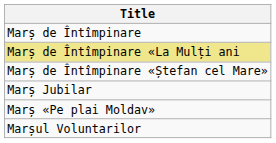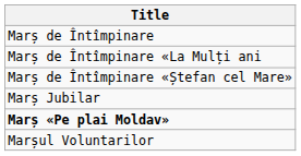row 3 | column 1: khaki background -> no background
row 6 | column 1: normal -> bold
